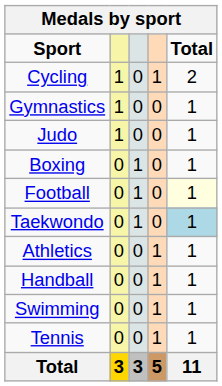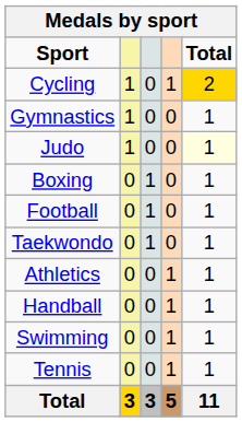Cycling | Total: no background -> gold background
Judo | Total: no background -> lightyellow background
Football | Total: lightyellow background -> no background
Taekwondo | Total: lightblue background -> no background
